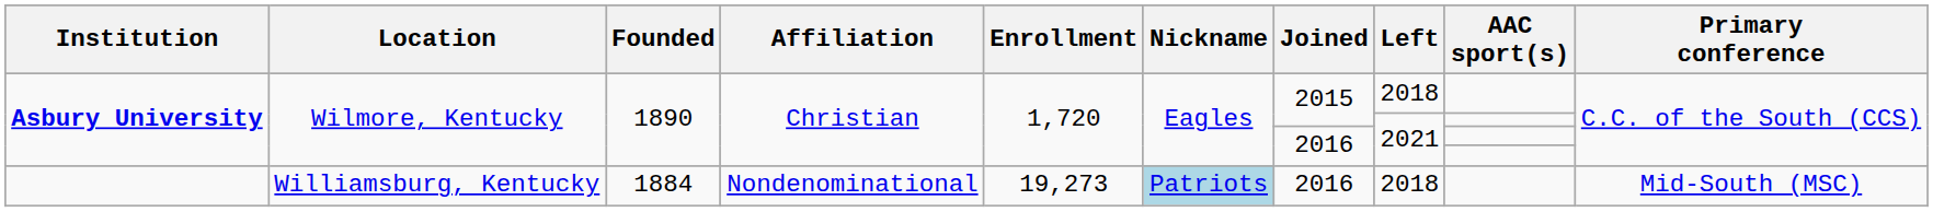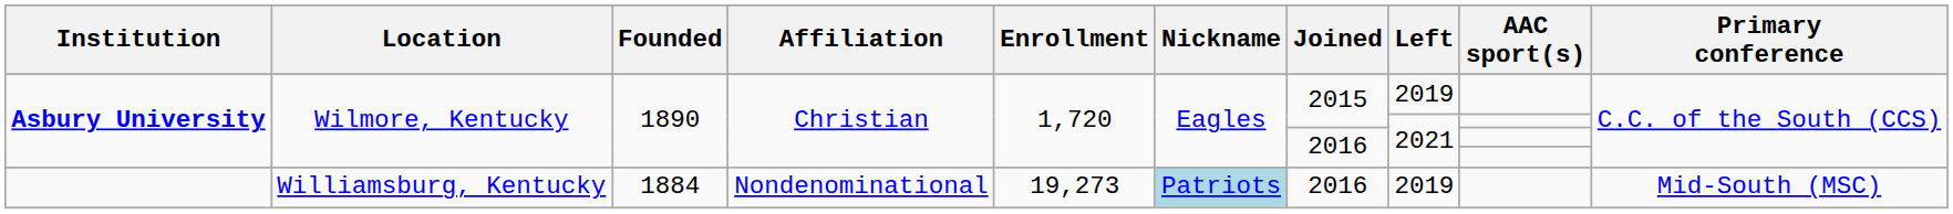row 2 | Left: 2018 -> 2019
row 6 | Left: 2018 -> 2019
